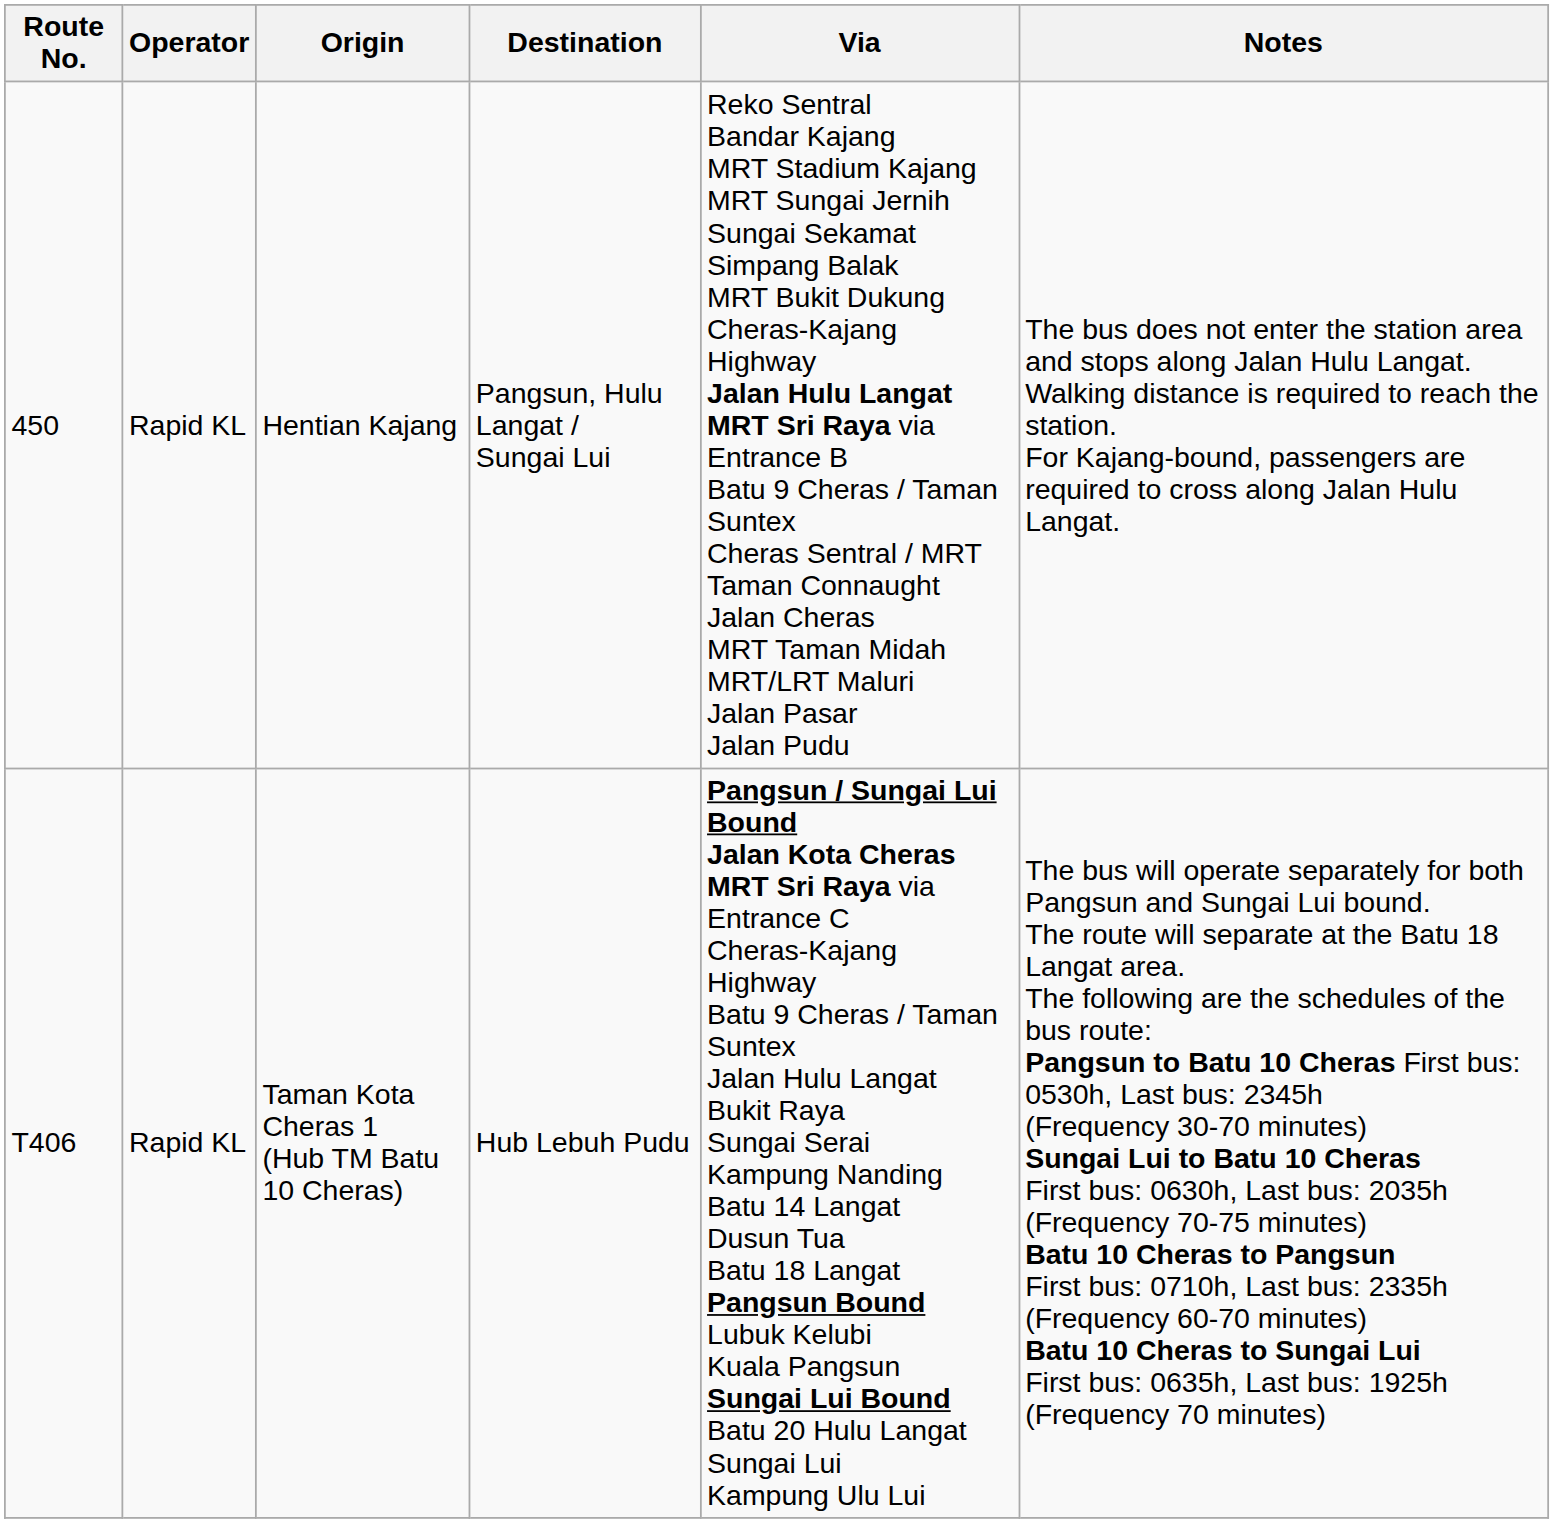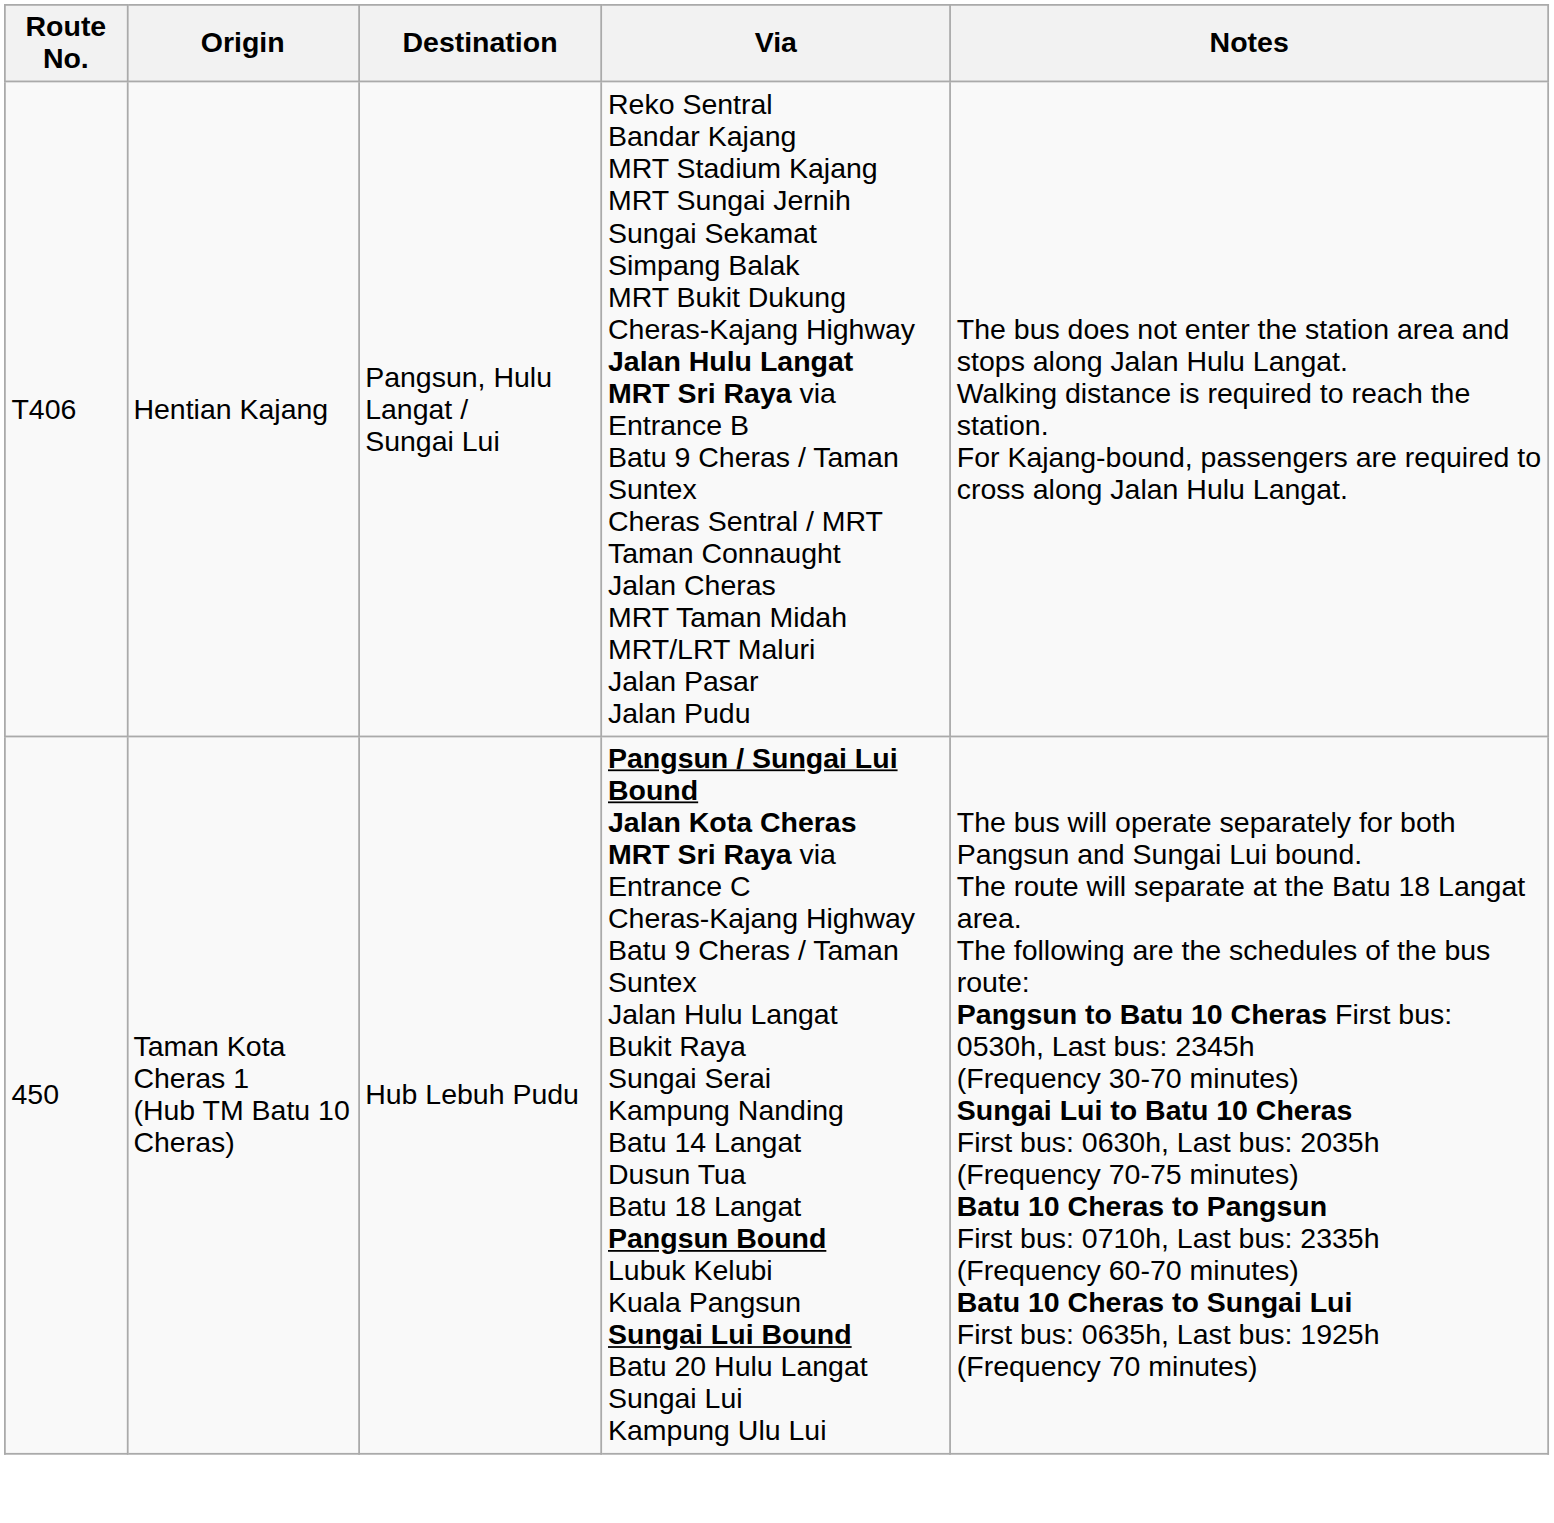- column: Operator | Rapid KL | Rapid KL
Hentian Kajang | Route No.: 450 -> T406
Taman Kota Cheras 1 (Hub TM Batu 10 Cheras) | Route No.: T406 -> 450
